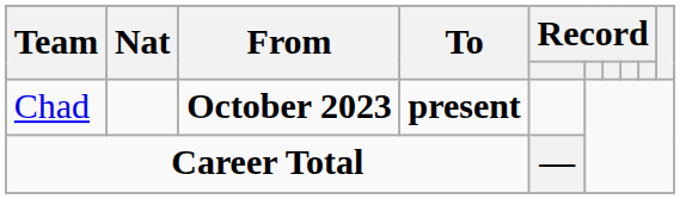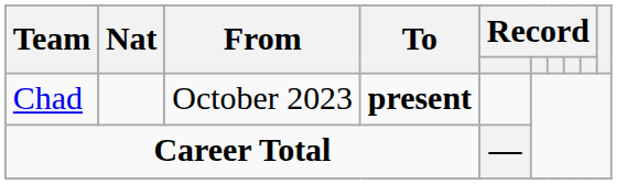Chad | From: bold -> normal
